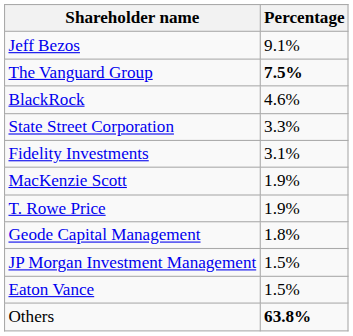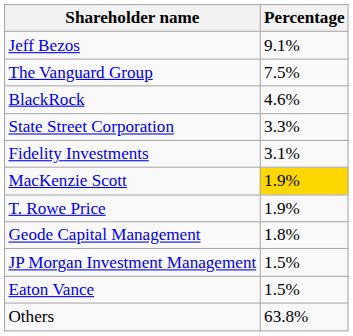The Vanguard Group | Percentage: bold -> normal
MacKenzie Scott | Percentage: no background -> gold background
Others | Percentage: bold -> normal
